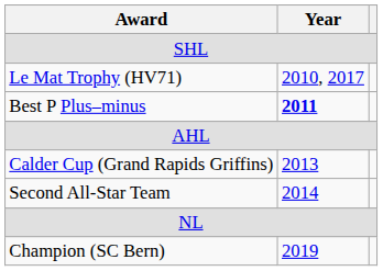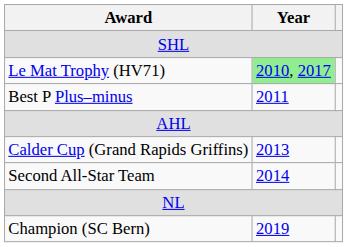Le Mat Trophy (HV71) | Year: no background -> lightgreen background
Best P Plus–minus | Year: bold -> normal
